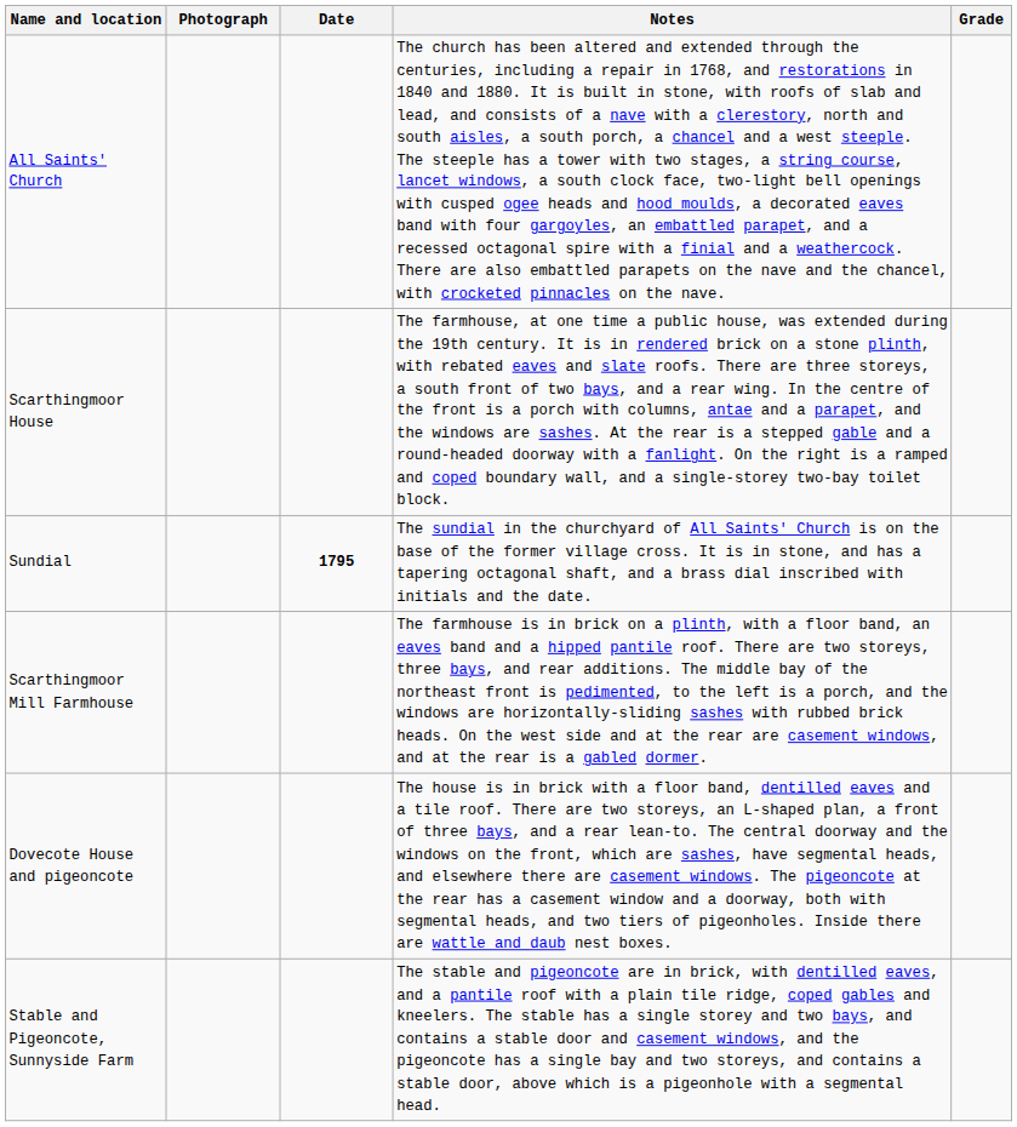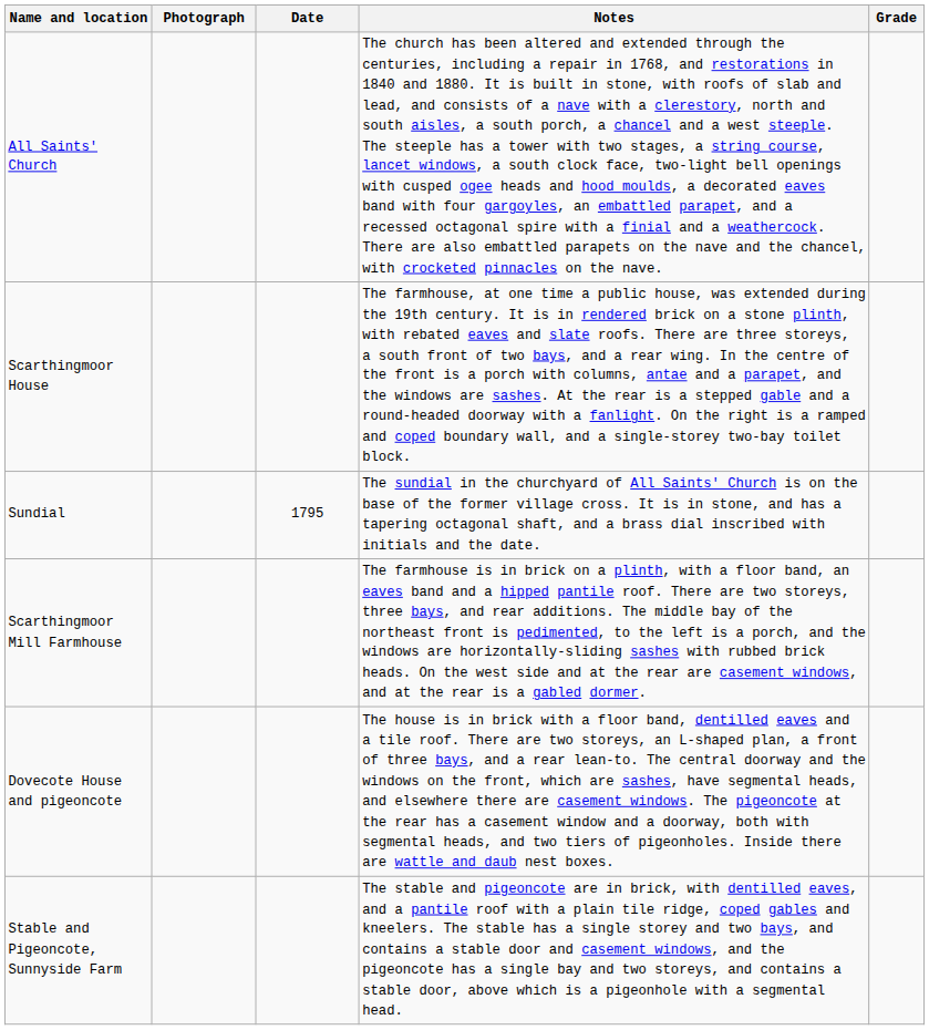Sundial | Date: bold -> normal
